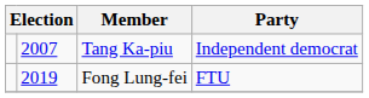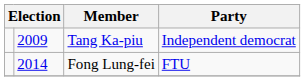Tang Ka-piu | column 2: 2007 -> 2009
Fong Lung-fei | column 2: 2019 -> 2014
